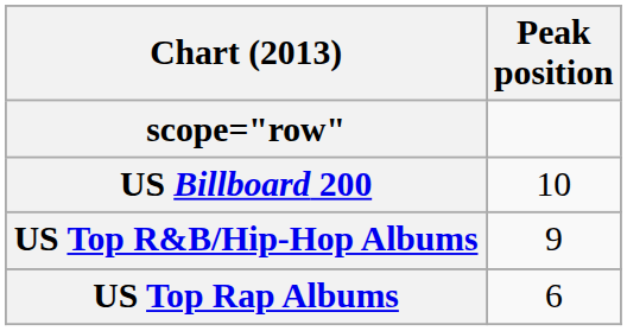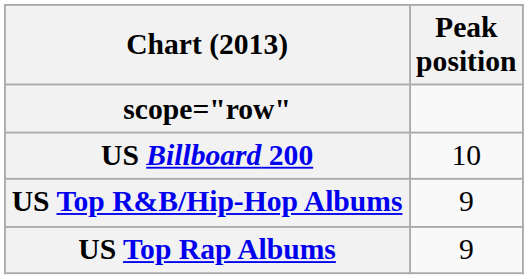US Top Rap Albums | Peak position: 6 -> 9
